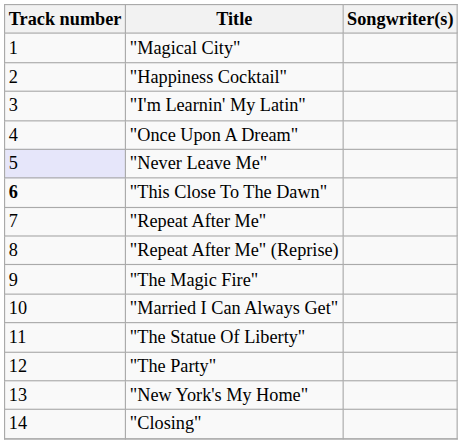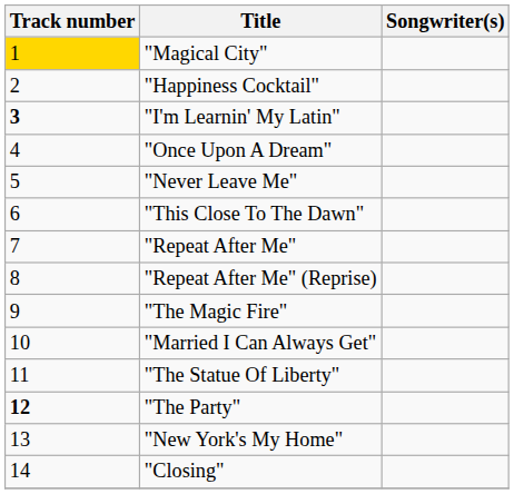"Magical City" | Track number: no background -> gold background
"I'm Learnin' My Latin" | Track number: normal -> bold
"Never Leave Me" | Track number: lavender background -> no background
"This Close To The Dawn" | Track number: bold -> normal
"The Party" | Track number: normal -> bold
